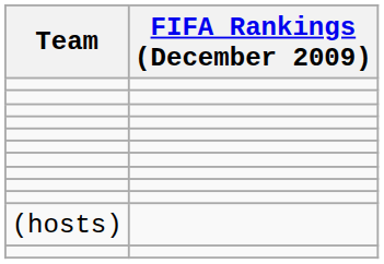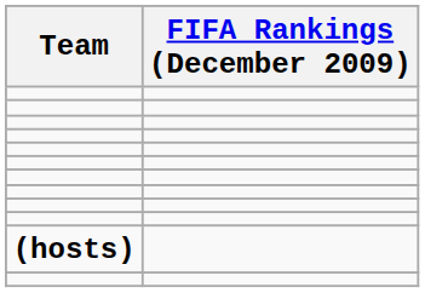row 12 | Team: normal -> bold
